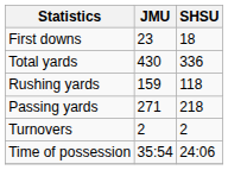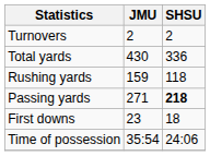rows swapped: First downs <-> Turnovers
Passing yards | SHSU: normal -> bold
